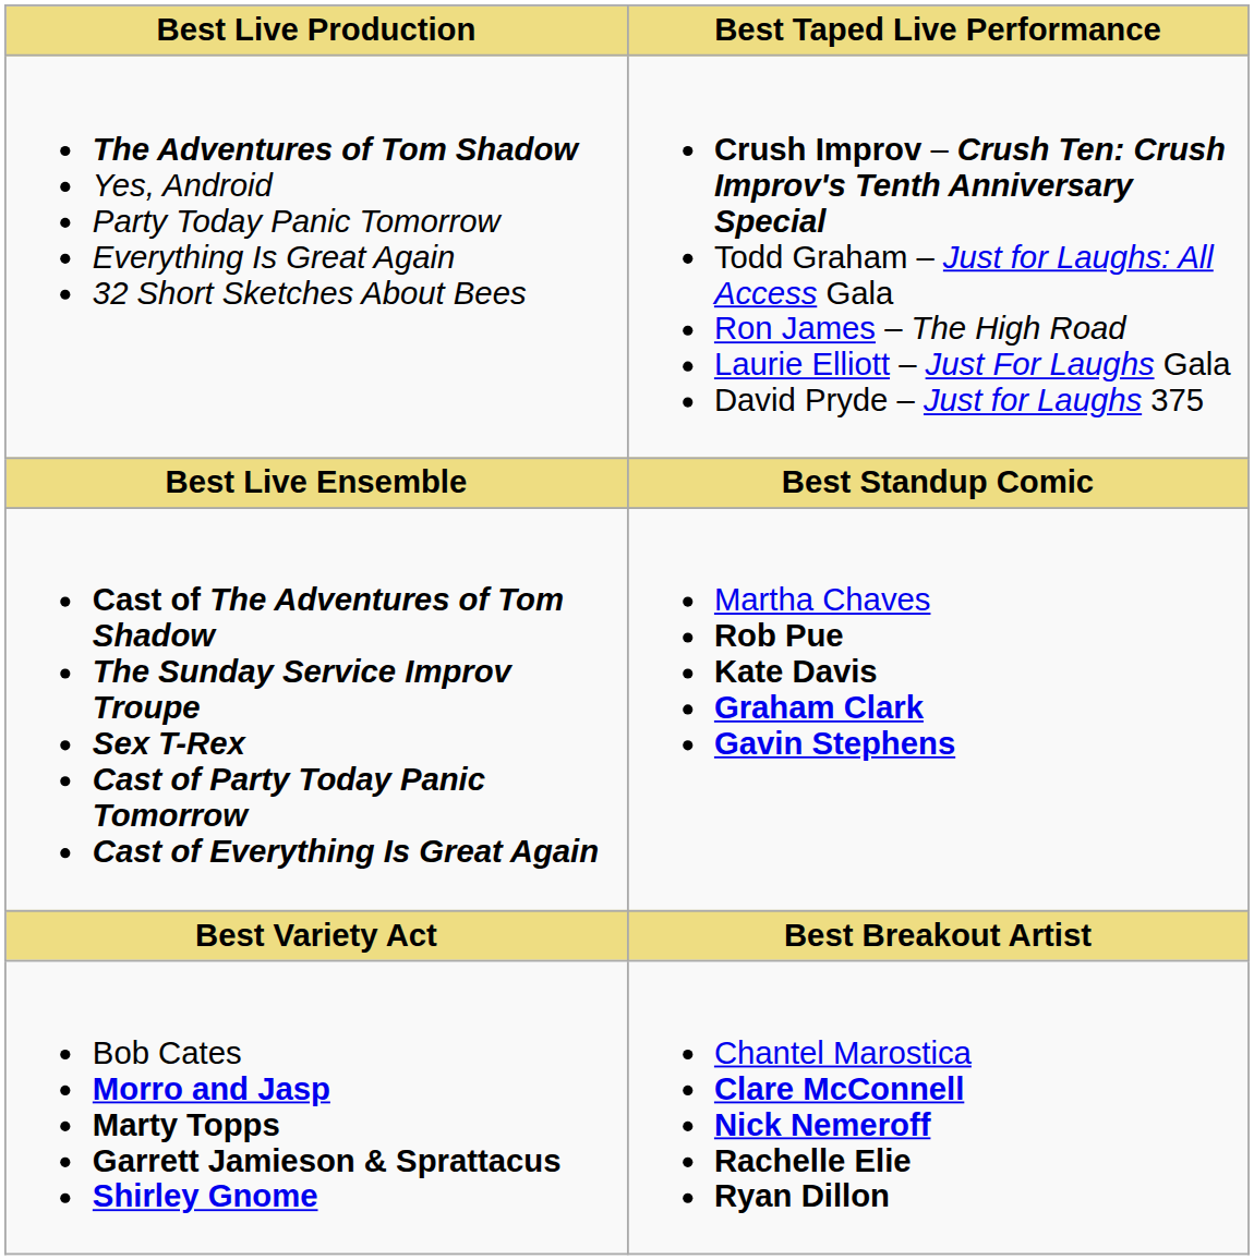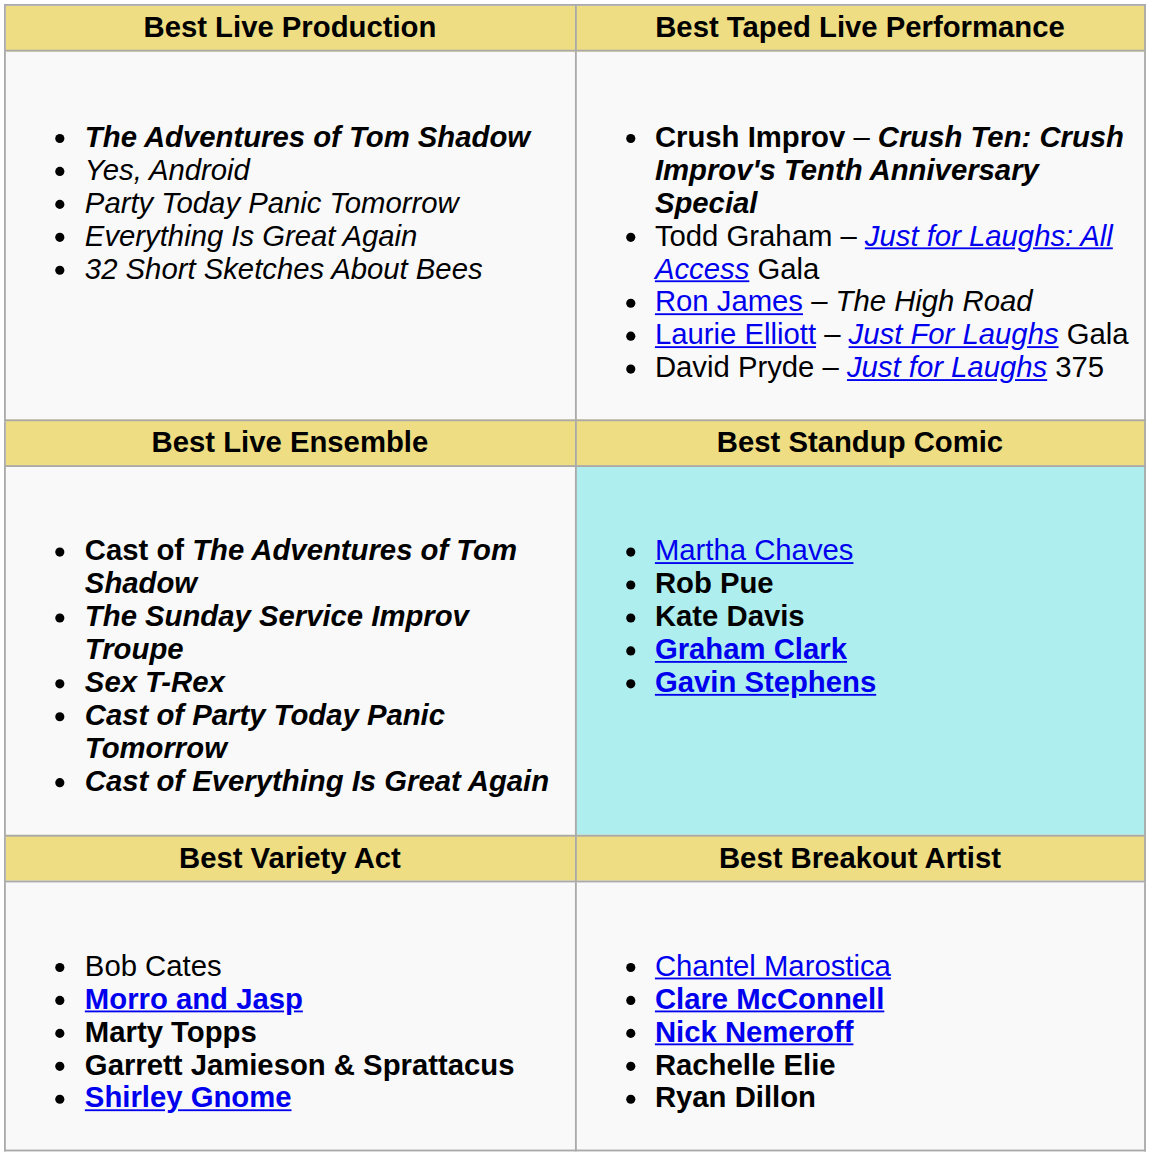row 4 | Best Taped Live Performance: no background -> paleturquoise background
